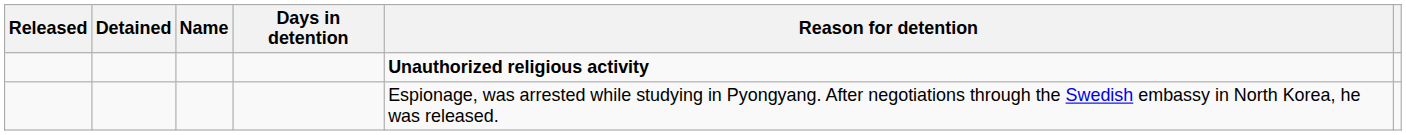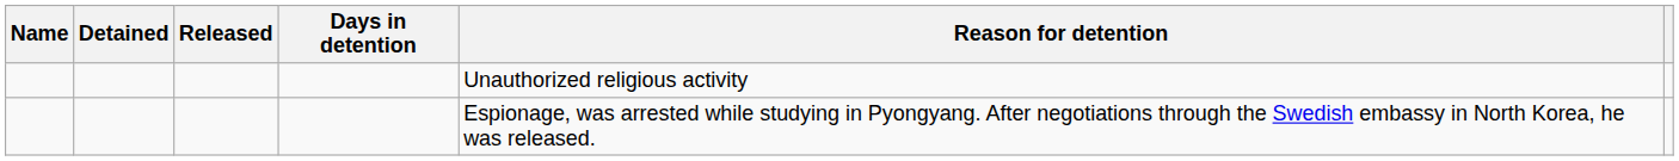columns swapped: Name <-> Released
row 2 | Reason for detention: bold -> normal
